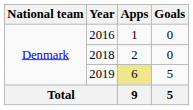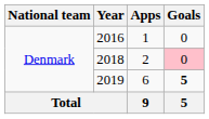2018 | Goals: no background -> pink background
2019 | Apps: khaki background -> no background
2019 | Goals: normal -> bold
